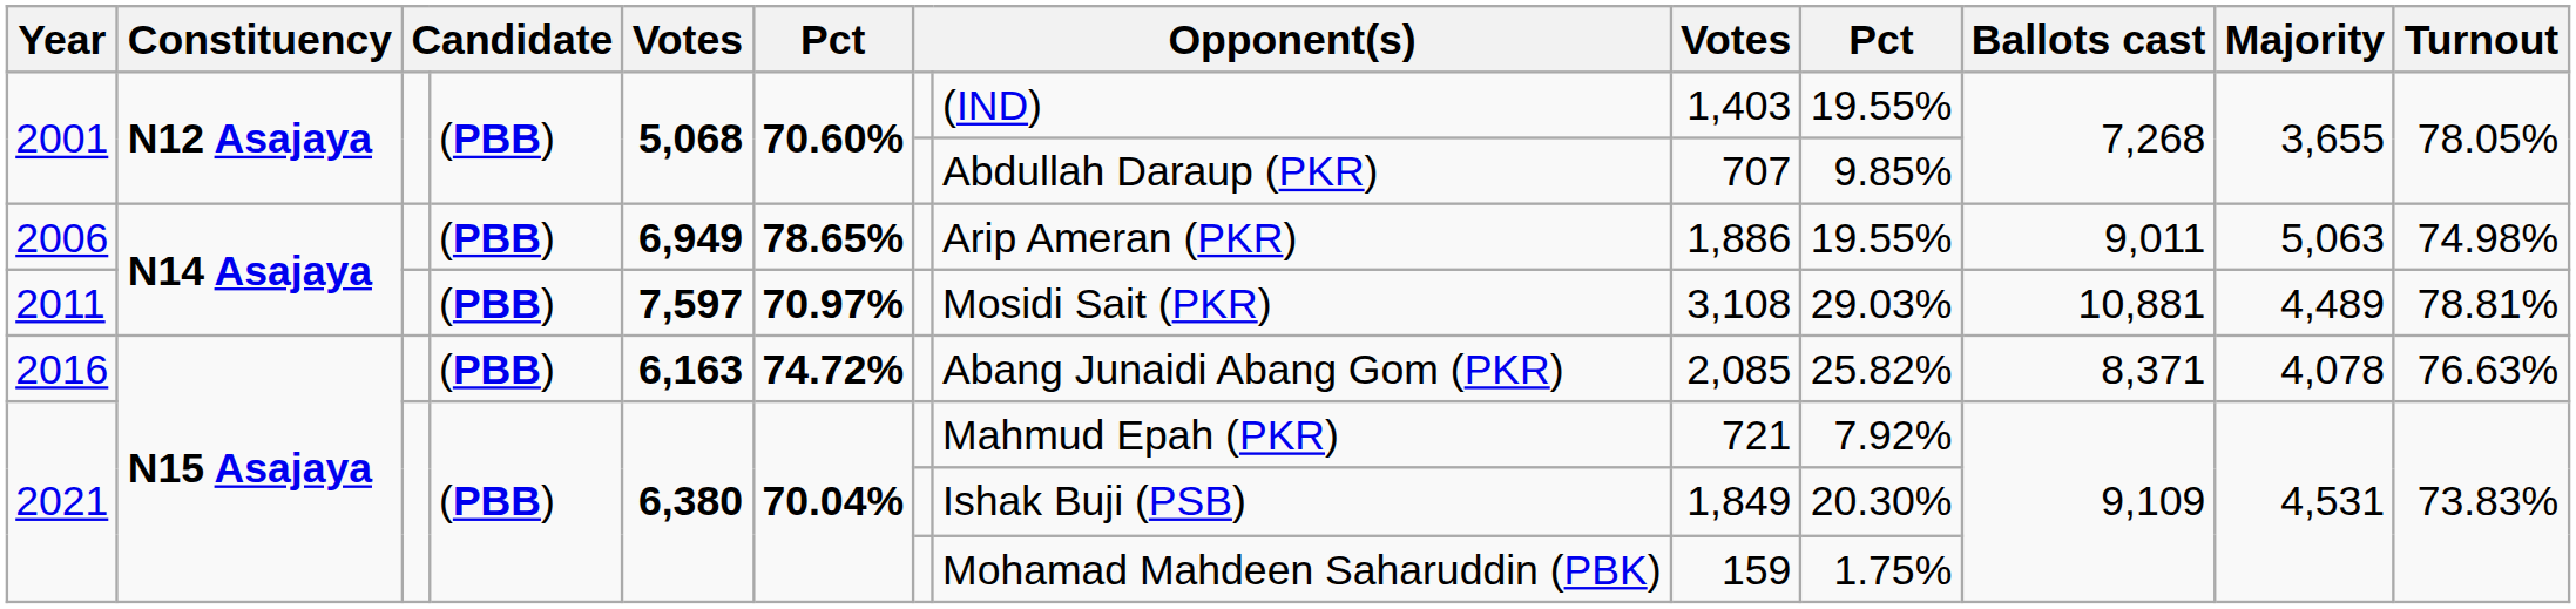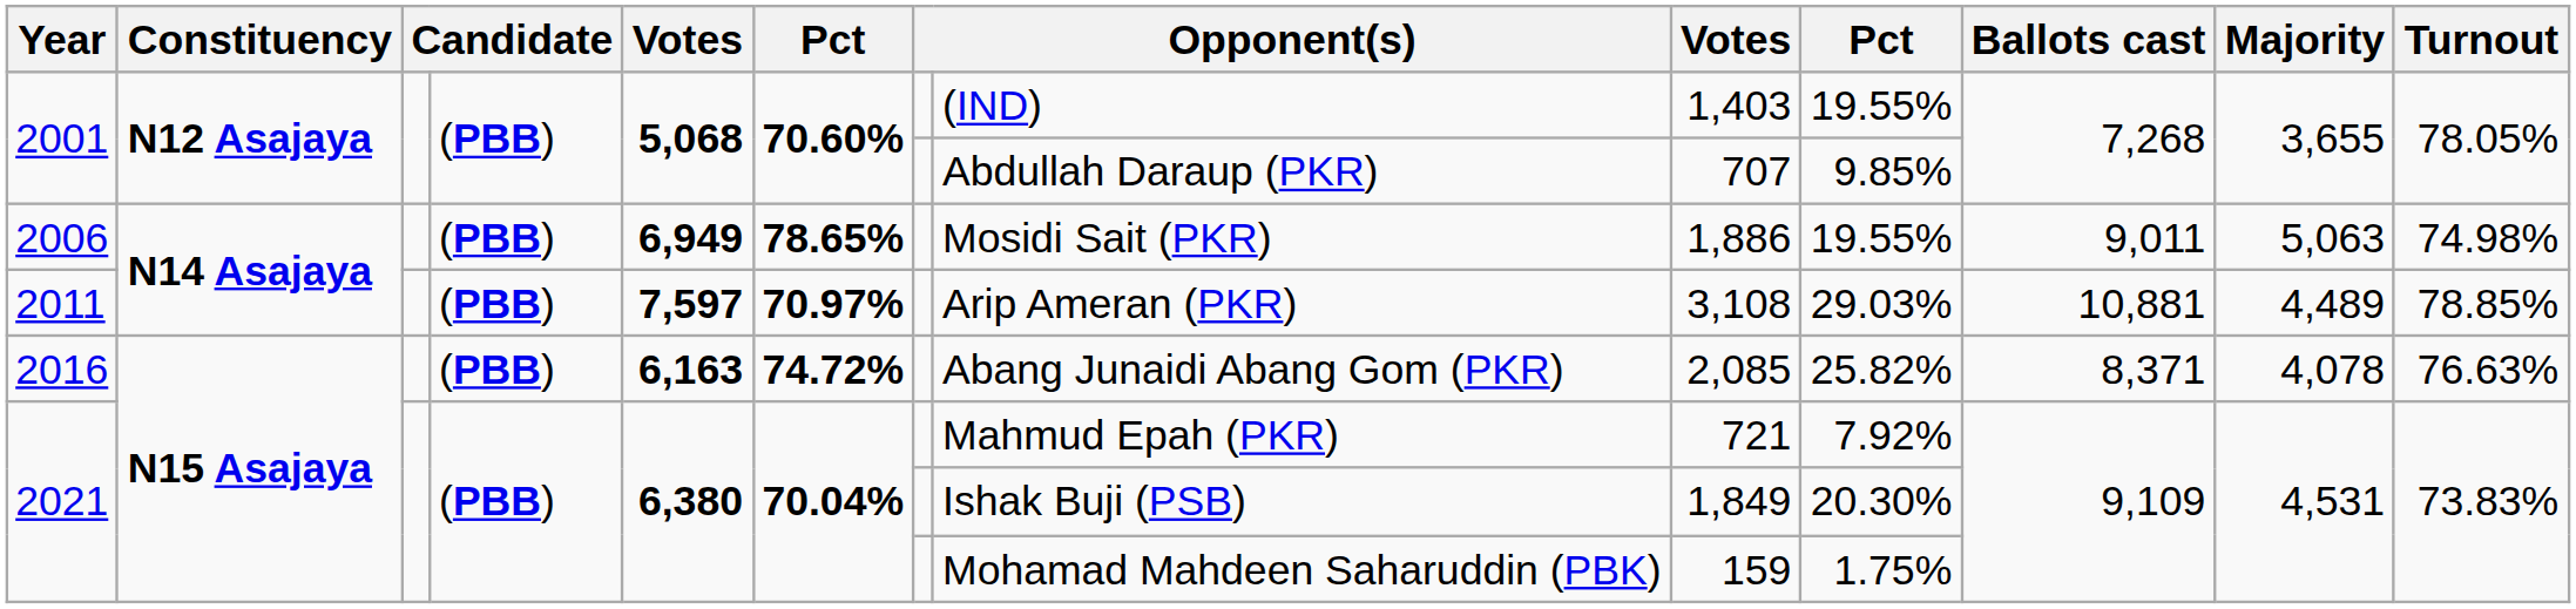2006 | column 8: Arip Ameran (PKR) -> Mosidi Sait (PKR)
2011 | column 8: Mosidi Sait (PKR) -> Arip Ameran (PKR)
2011 | Turnout: 78.81% -> 78.85%
